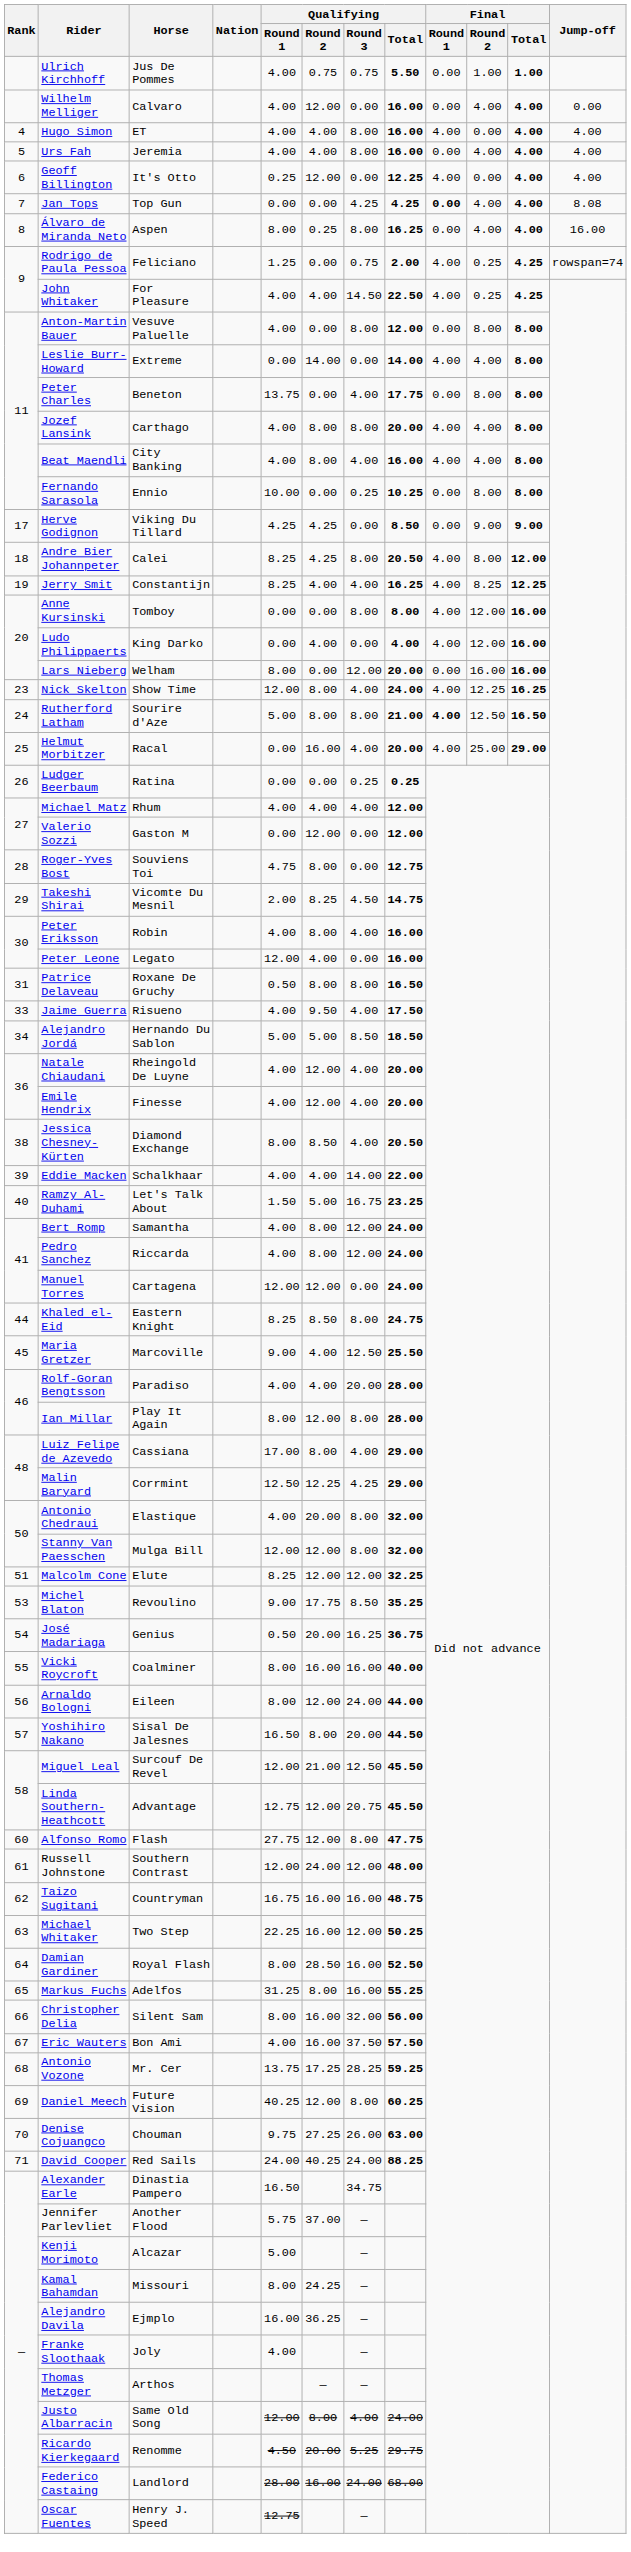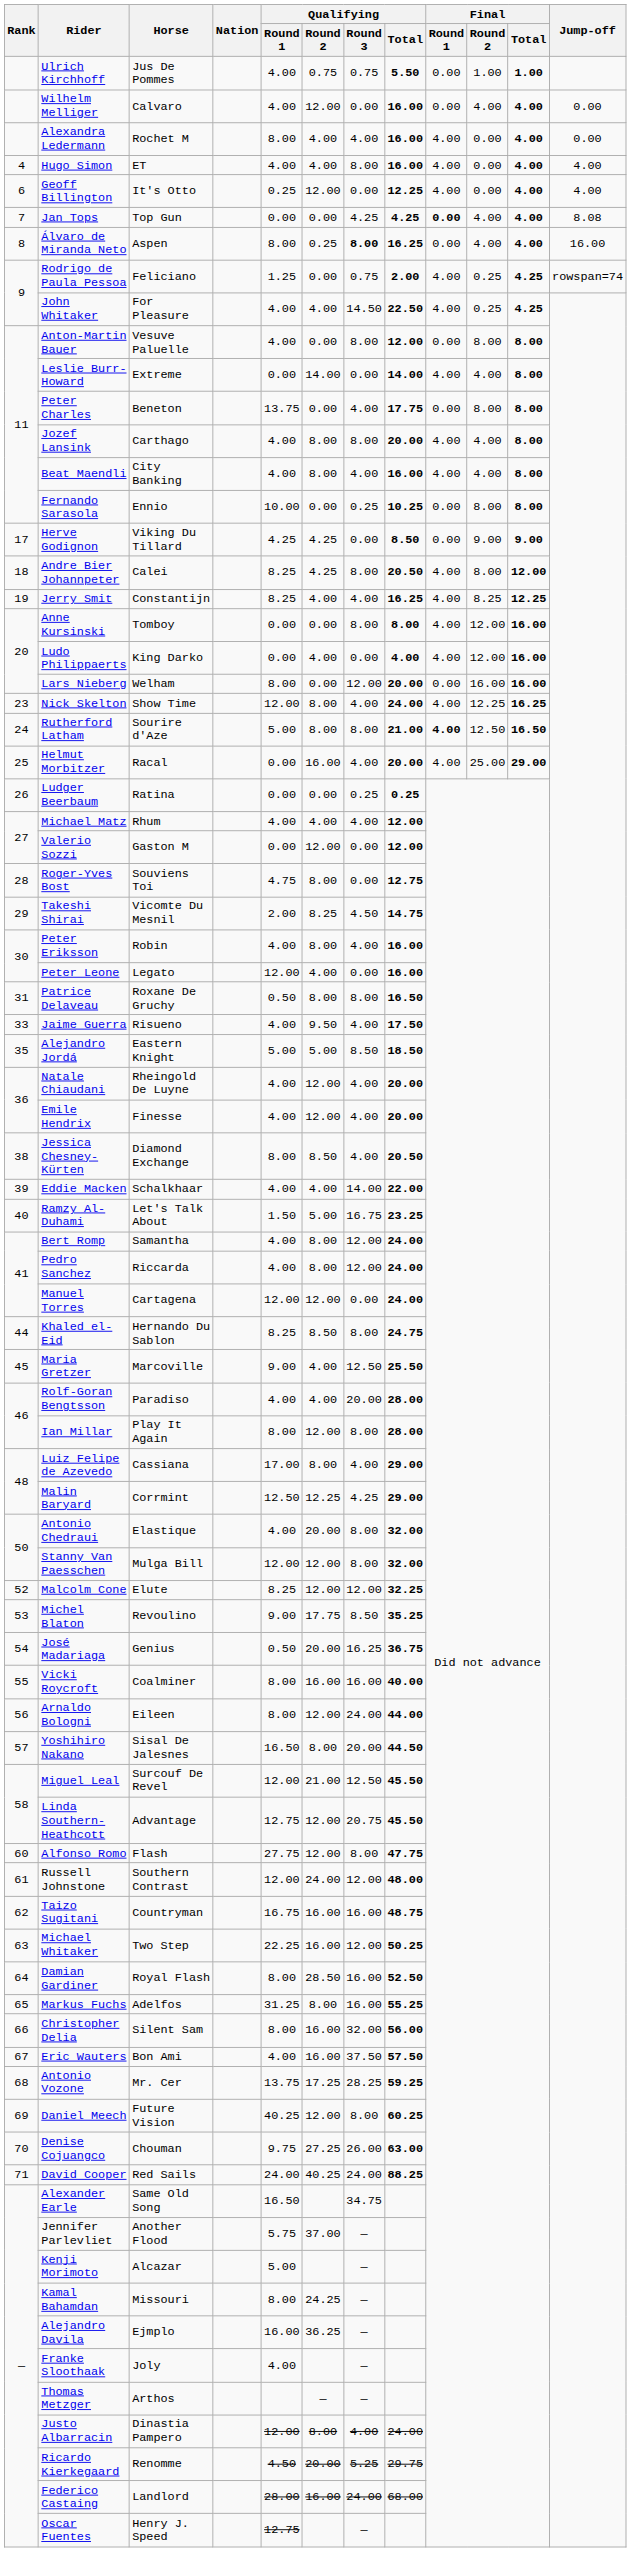+ row: Alexandra Ledermann | Rochet M | 8.00 | 4.00 | 4.00 | 16.00 | 4.00 | 0.00 | 4.00 | 0.00
- row: 5 | Urs Fah | Jeremia | 4.00 | 4.00 | 8.00 | 16.00 | 0.00 | 4.00 | 4.00 | 4.00
Álvaro de Miranda Neto | Qualifying / Round 3: normal -> bold
Alejandro Jordá | Rank: 34 -> 35
Alejandro Jordá | Horse: Hernando Du Sablon -> Eastern Knight
Khaled el-Eid | Horse: Eastern Knight -> Hernando Du Sablon
Malcolm Cone | Rank: 51 -> 52
Alexander Earle | Horse: Dinastia Pampero -> Same Old Song
Justo Albarracin | Horse: Same Old Song -> Dinastia Pampero
